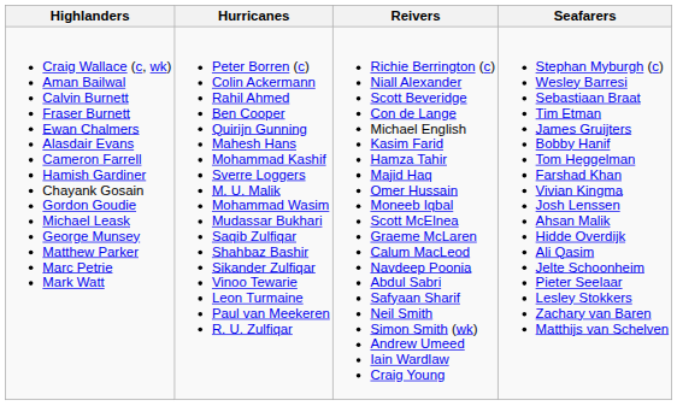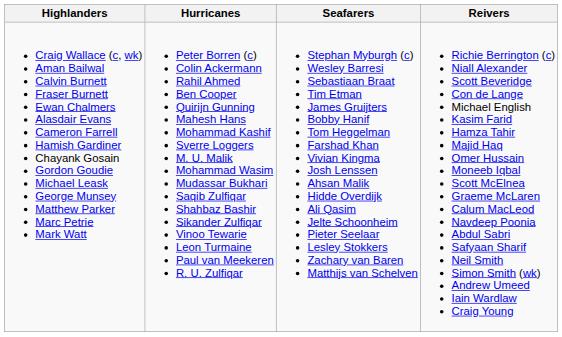columns swapped: Reivers <-> Seafarers
